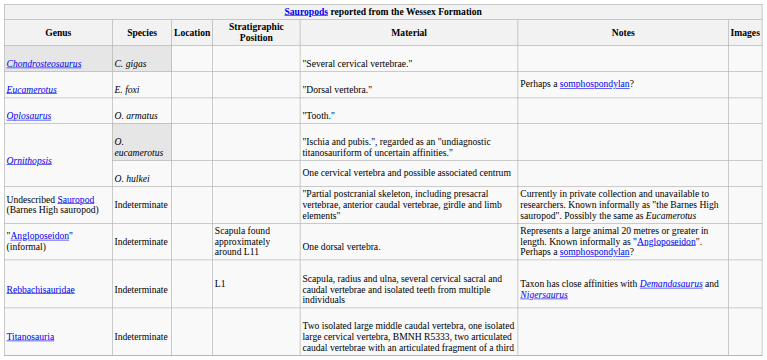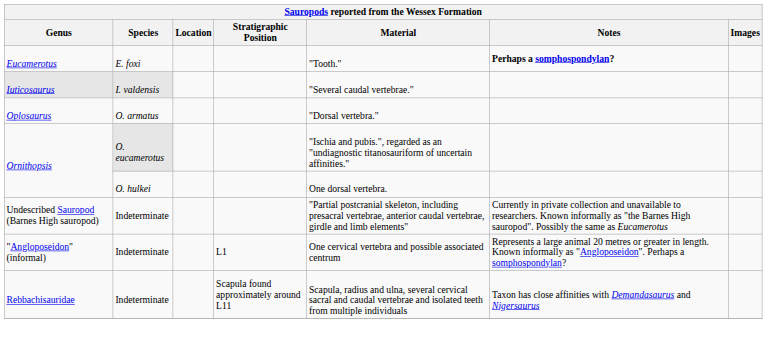- row: Chondrosteosaurus | C. gigas | "Several cervical vertebrae."
Eucamerotus | Material: "Dorsal vertebra." -> "Tooth."
Eucamerotus | Notes: normal -> bold
+ row: Iuticosaurus | I. valdensis | "Several caudal vertebrae."
Oplosaurus | Material: "Tooth." -> "Dorsal vertebra."
Ornithopsis / O. hulkei | Material: One cervical vertebra and possible associated centrum -> One dorsal vertebra.
"Angloposeidon" (informal) | Stratigraphic Position: Scapula found approximately around L11 -> L1
"Angloposeidon" (informal) | Material: One dorsal vertebra. -> One cervical vertebra and possible associated centrum
Rebbachisauridae | Stratigraphic Position: L1 -> Scapula found approximately around L11
- row: Titanosauria | Indeterminate | Two isolated large middle caudal vertebra, one isolated large cervical vertebra, BMNH R5333, two articulated caudal vertebrae with an articulated fragment of a third
